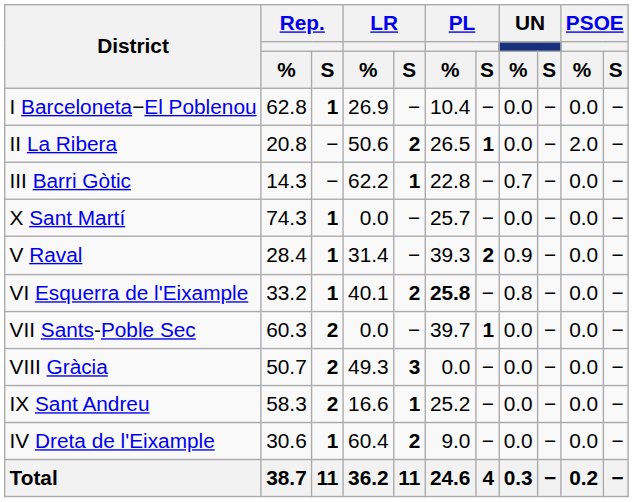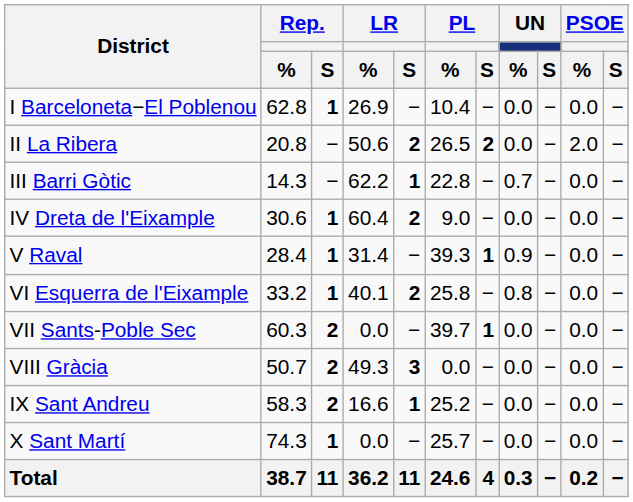II La Ribera | PL / S: 1 -> 2
rows swapped: IV Dreta de l'Eixample <-> X Sant Martí
V Raval | PL / S: 2 -> 1
VI Esquerra de l'Eixample | PL / %: bold -> normal
